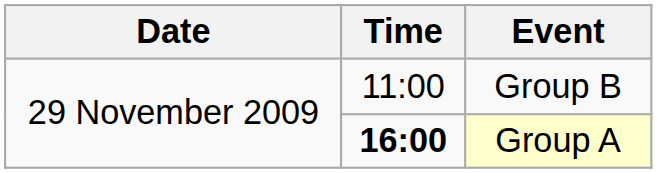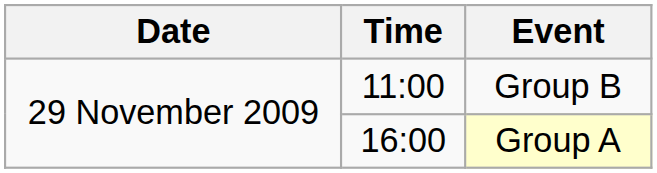Group A | Time: bold -> normal
